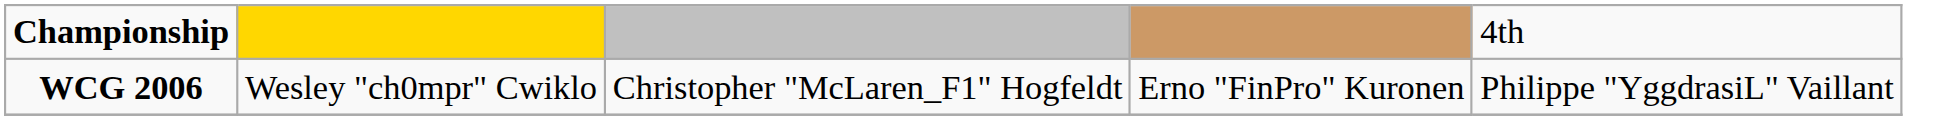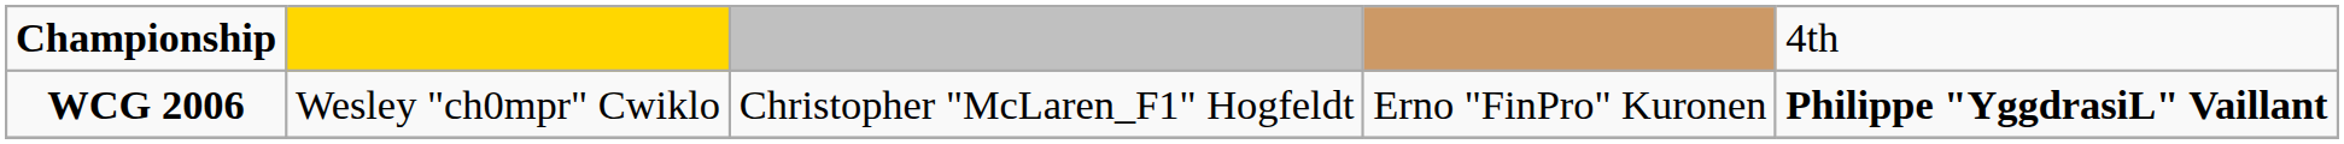WCG 2006 | column 5: normal -> bold
